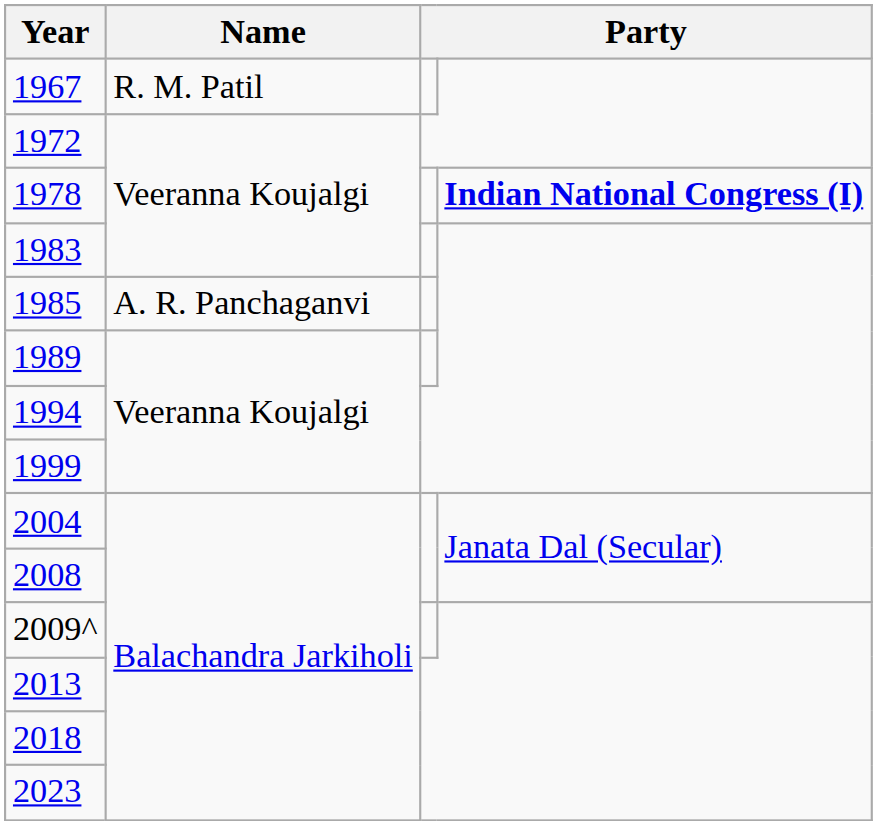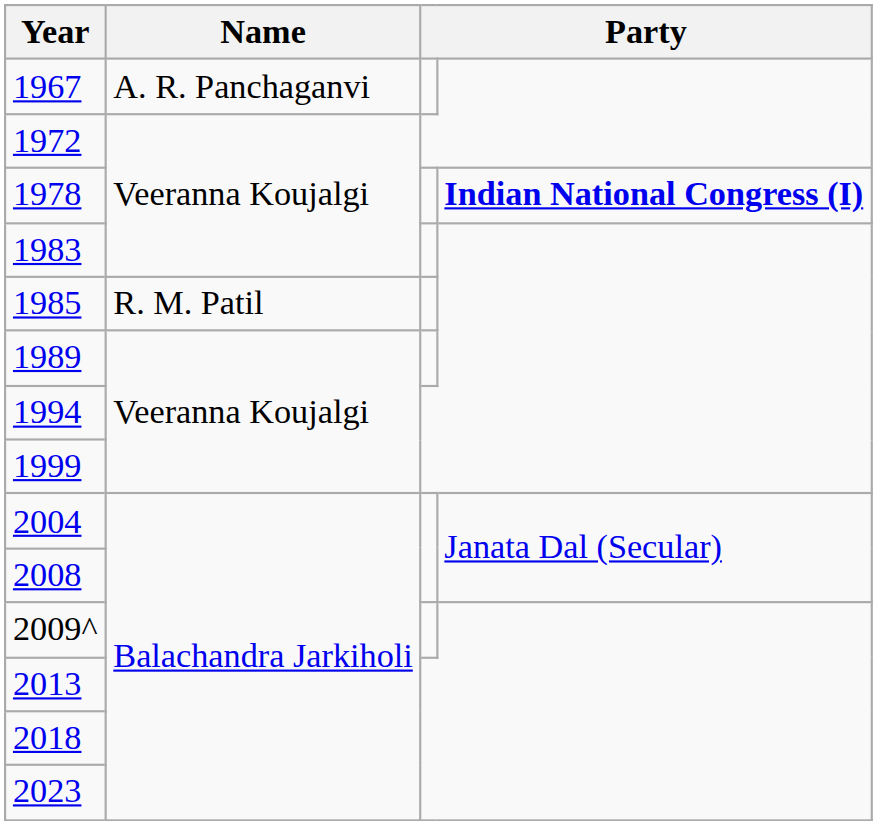1967 | Name: R. M. Patil -> A. R. Panchaganvi
1985 | Name: A. R. Panchaganvi -> R. M. Patil
